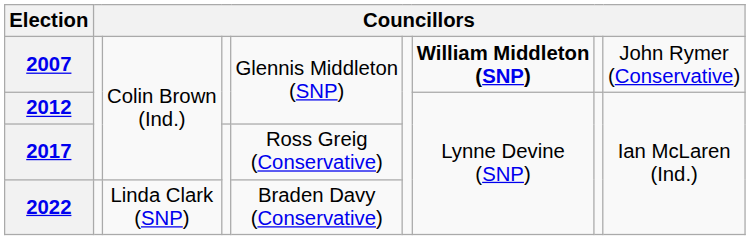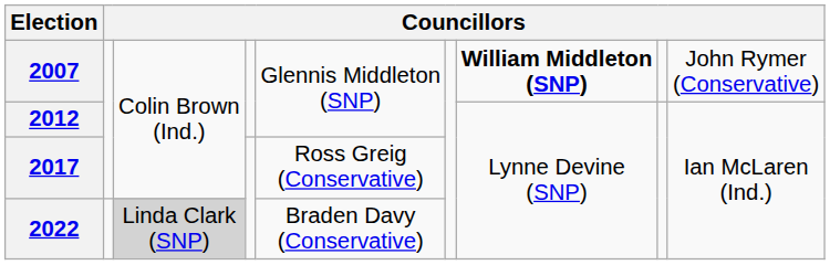2022 | column 3: no background -> lightgrey background
